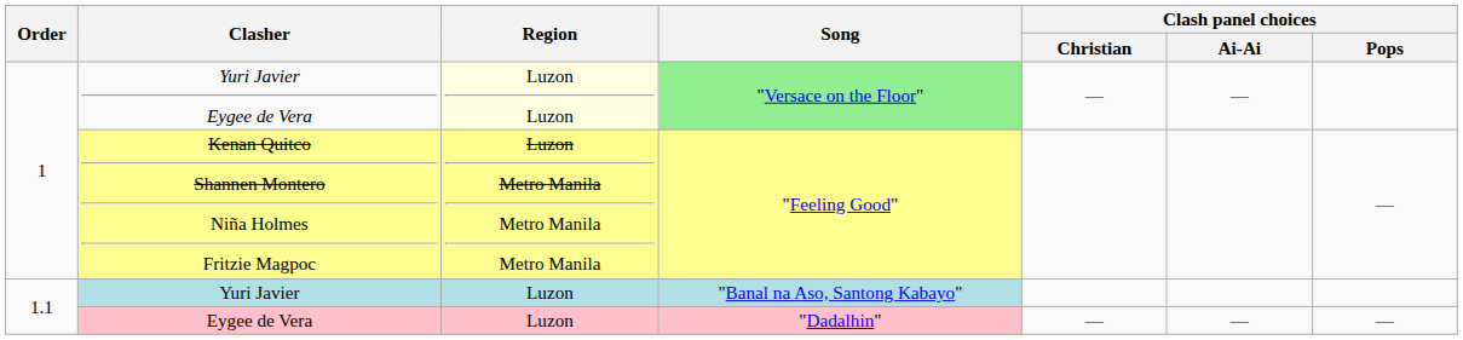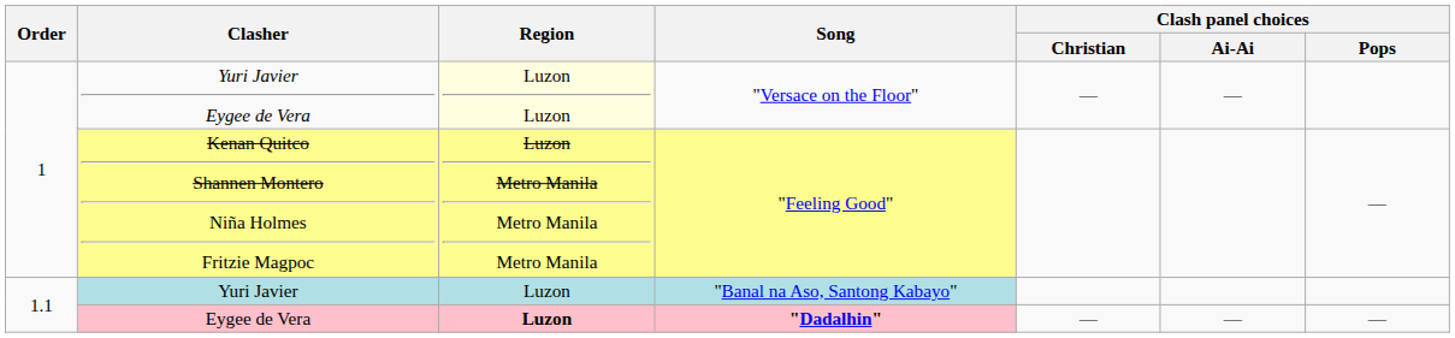Yuri Javier Eygee de Vera | Song: lightgreen background -> no background
Eygee de Vera | Region: normal -> bold
Eygee de Vera | Song: normal -> bold
